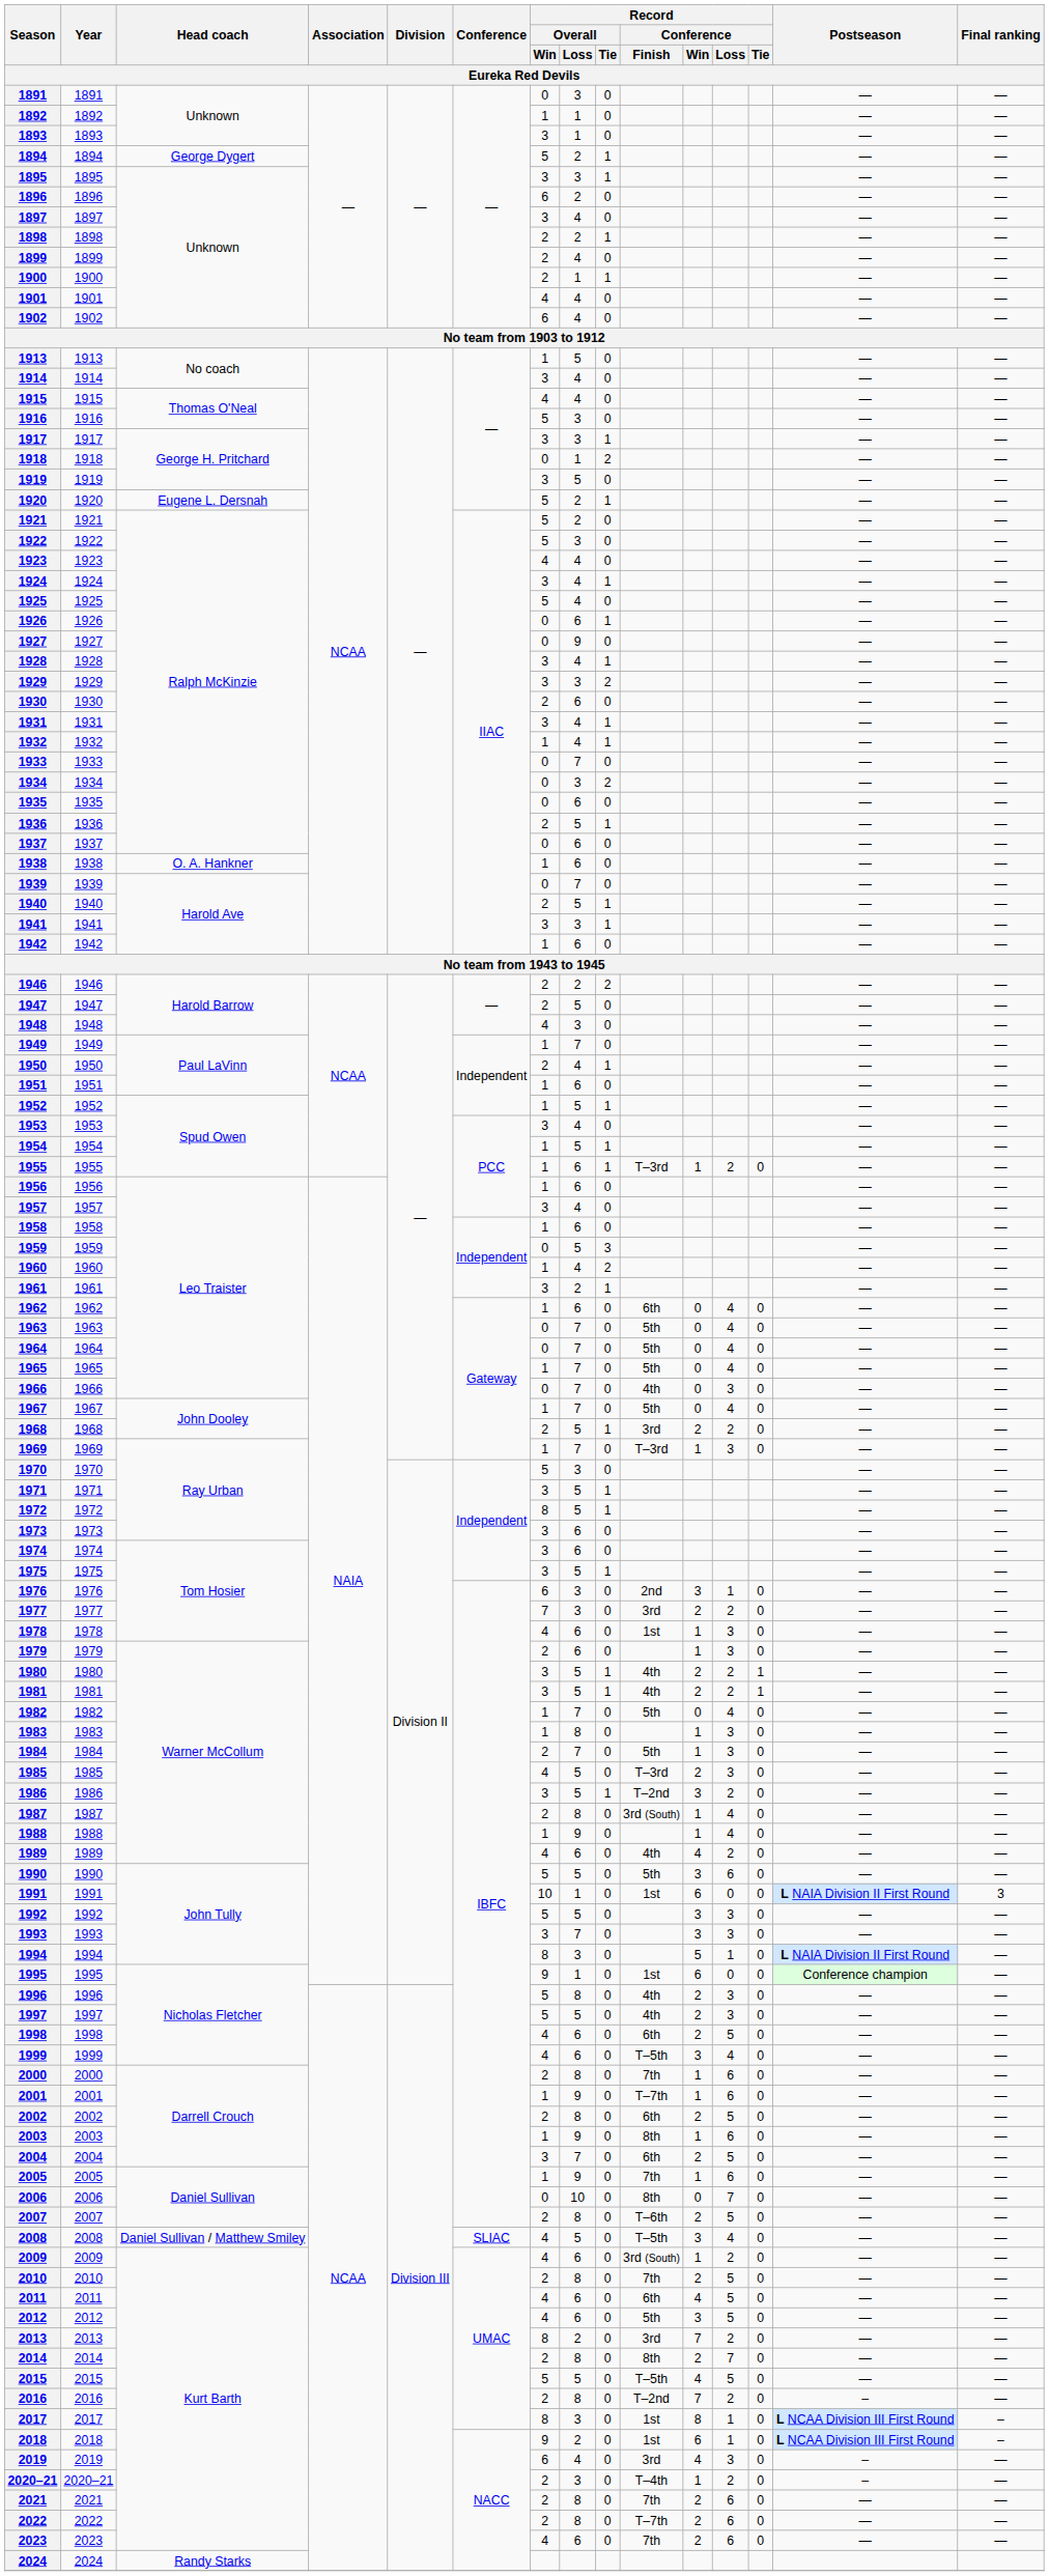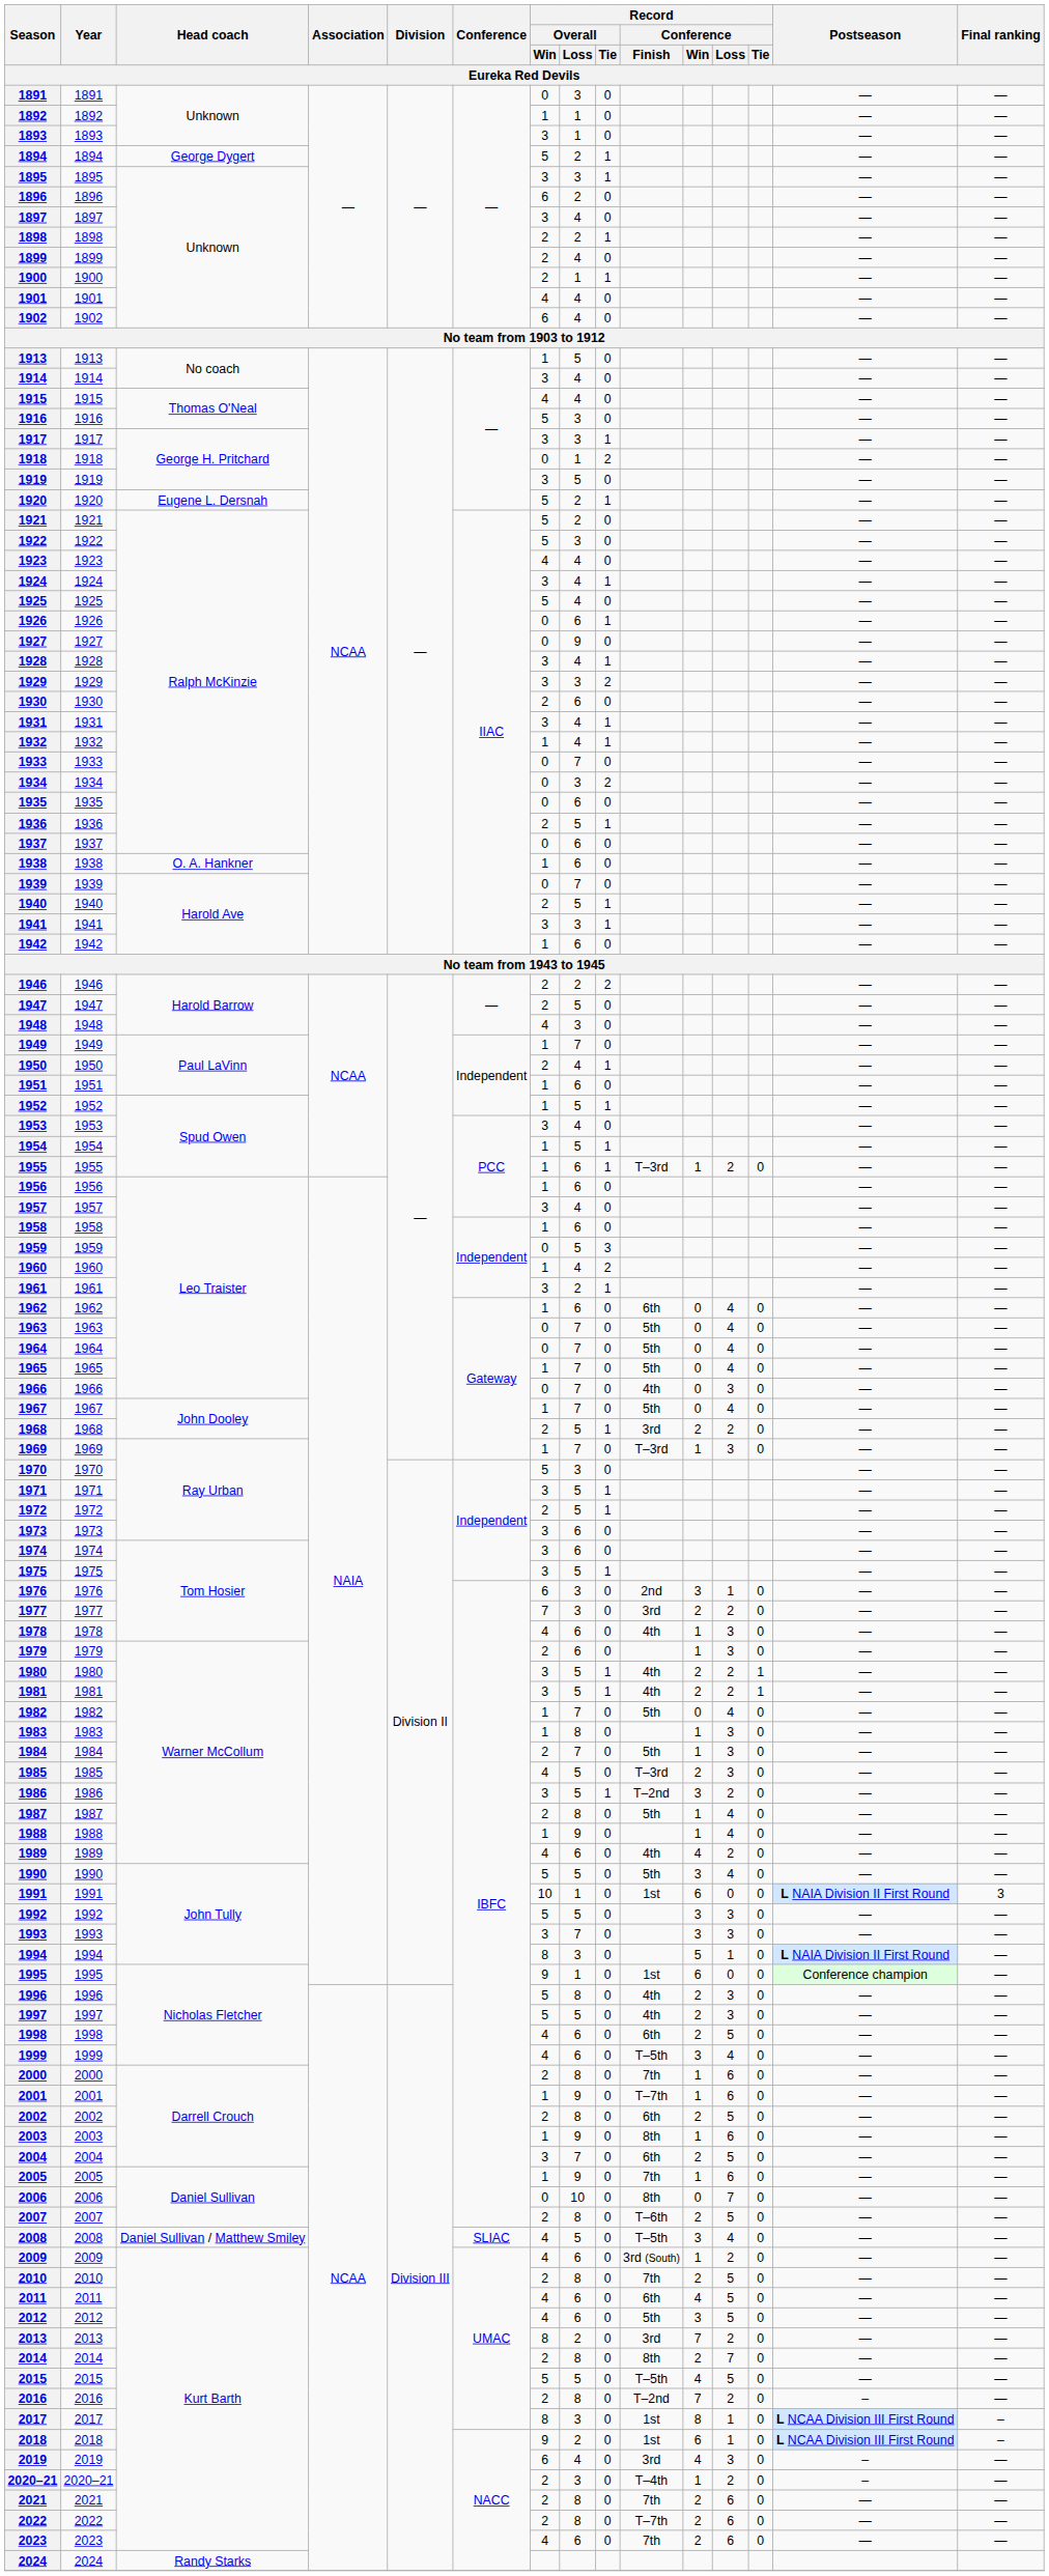row 75 | Record / Overall / Win: 8 -> 2
row 81 | Record / Conference / Finish: 1st -> 4th
row 90 | Record / Conference / Finish: 3rd (South) -> 5th
row 93 | Record / Conference / Loss: 6 -> 4
